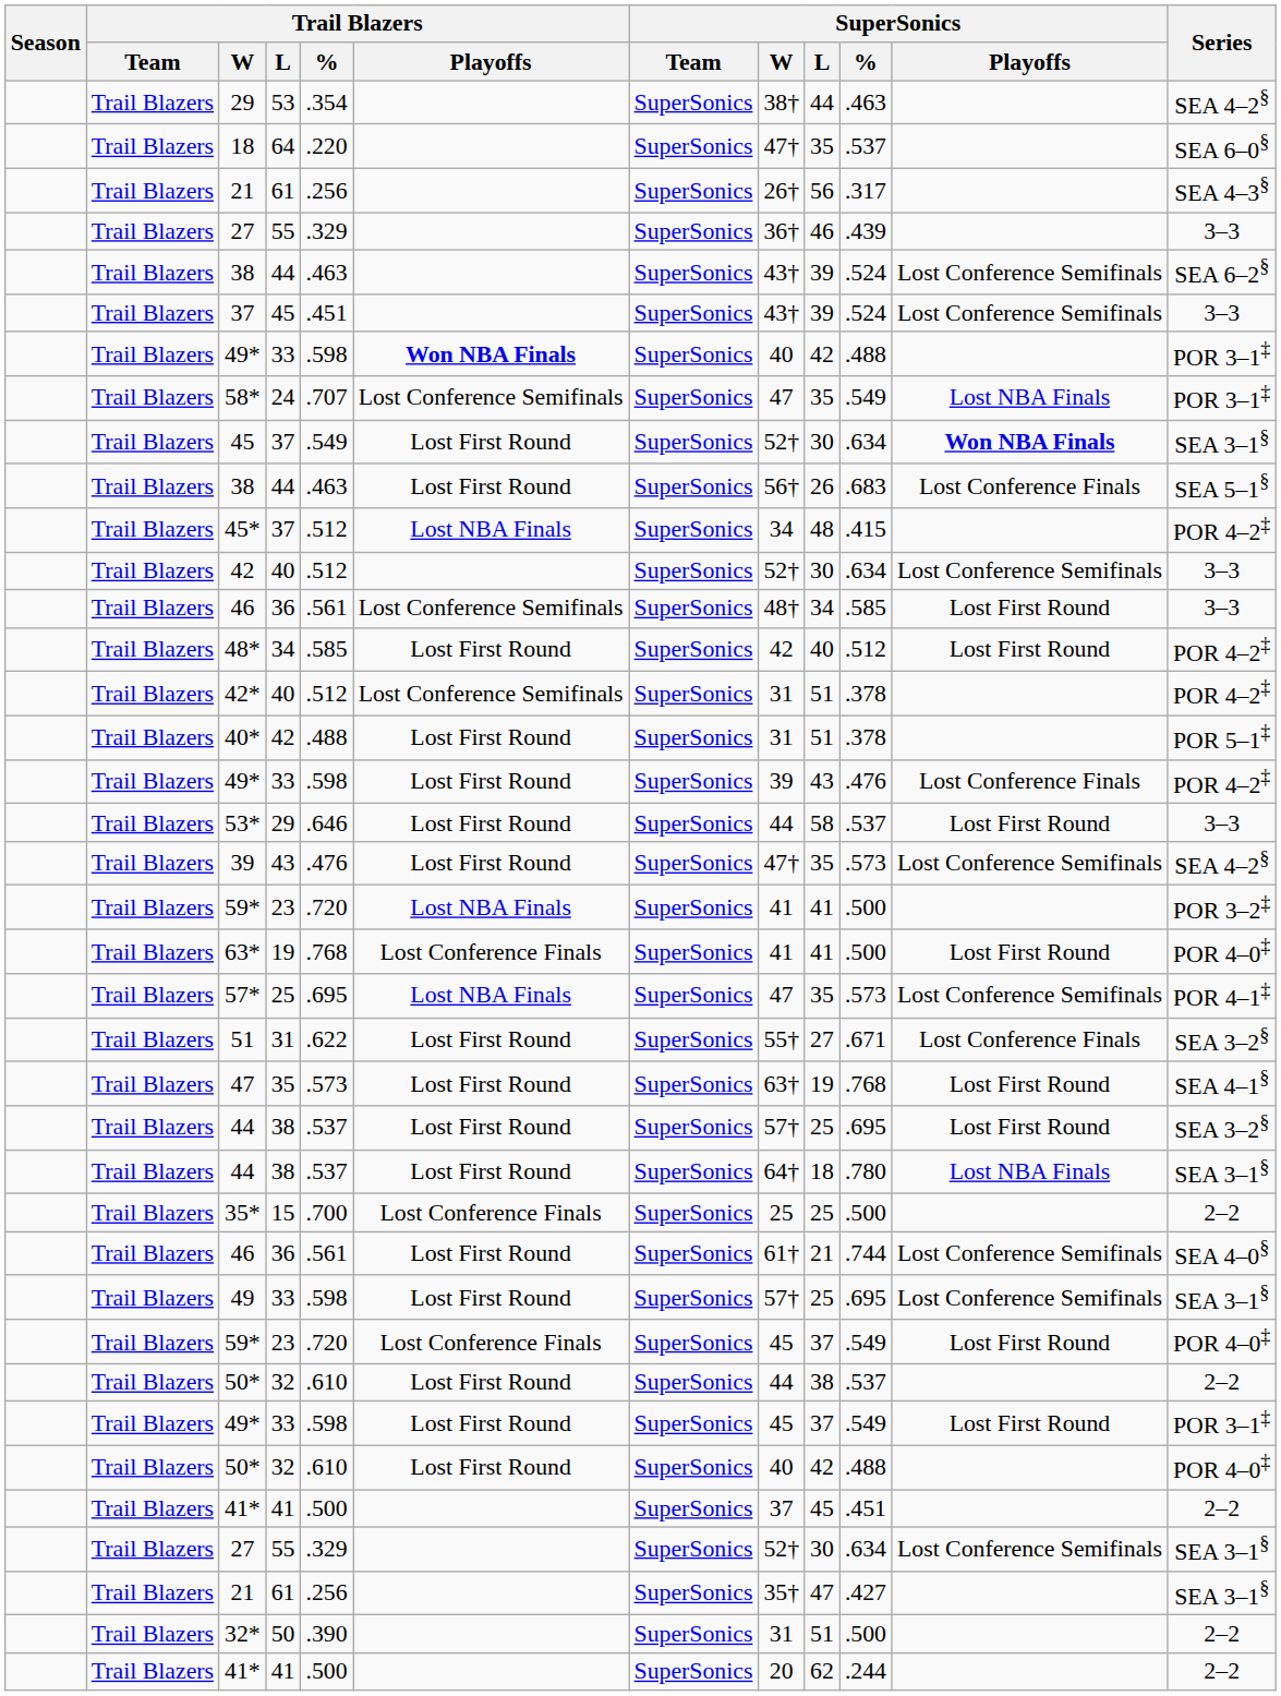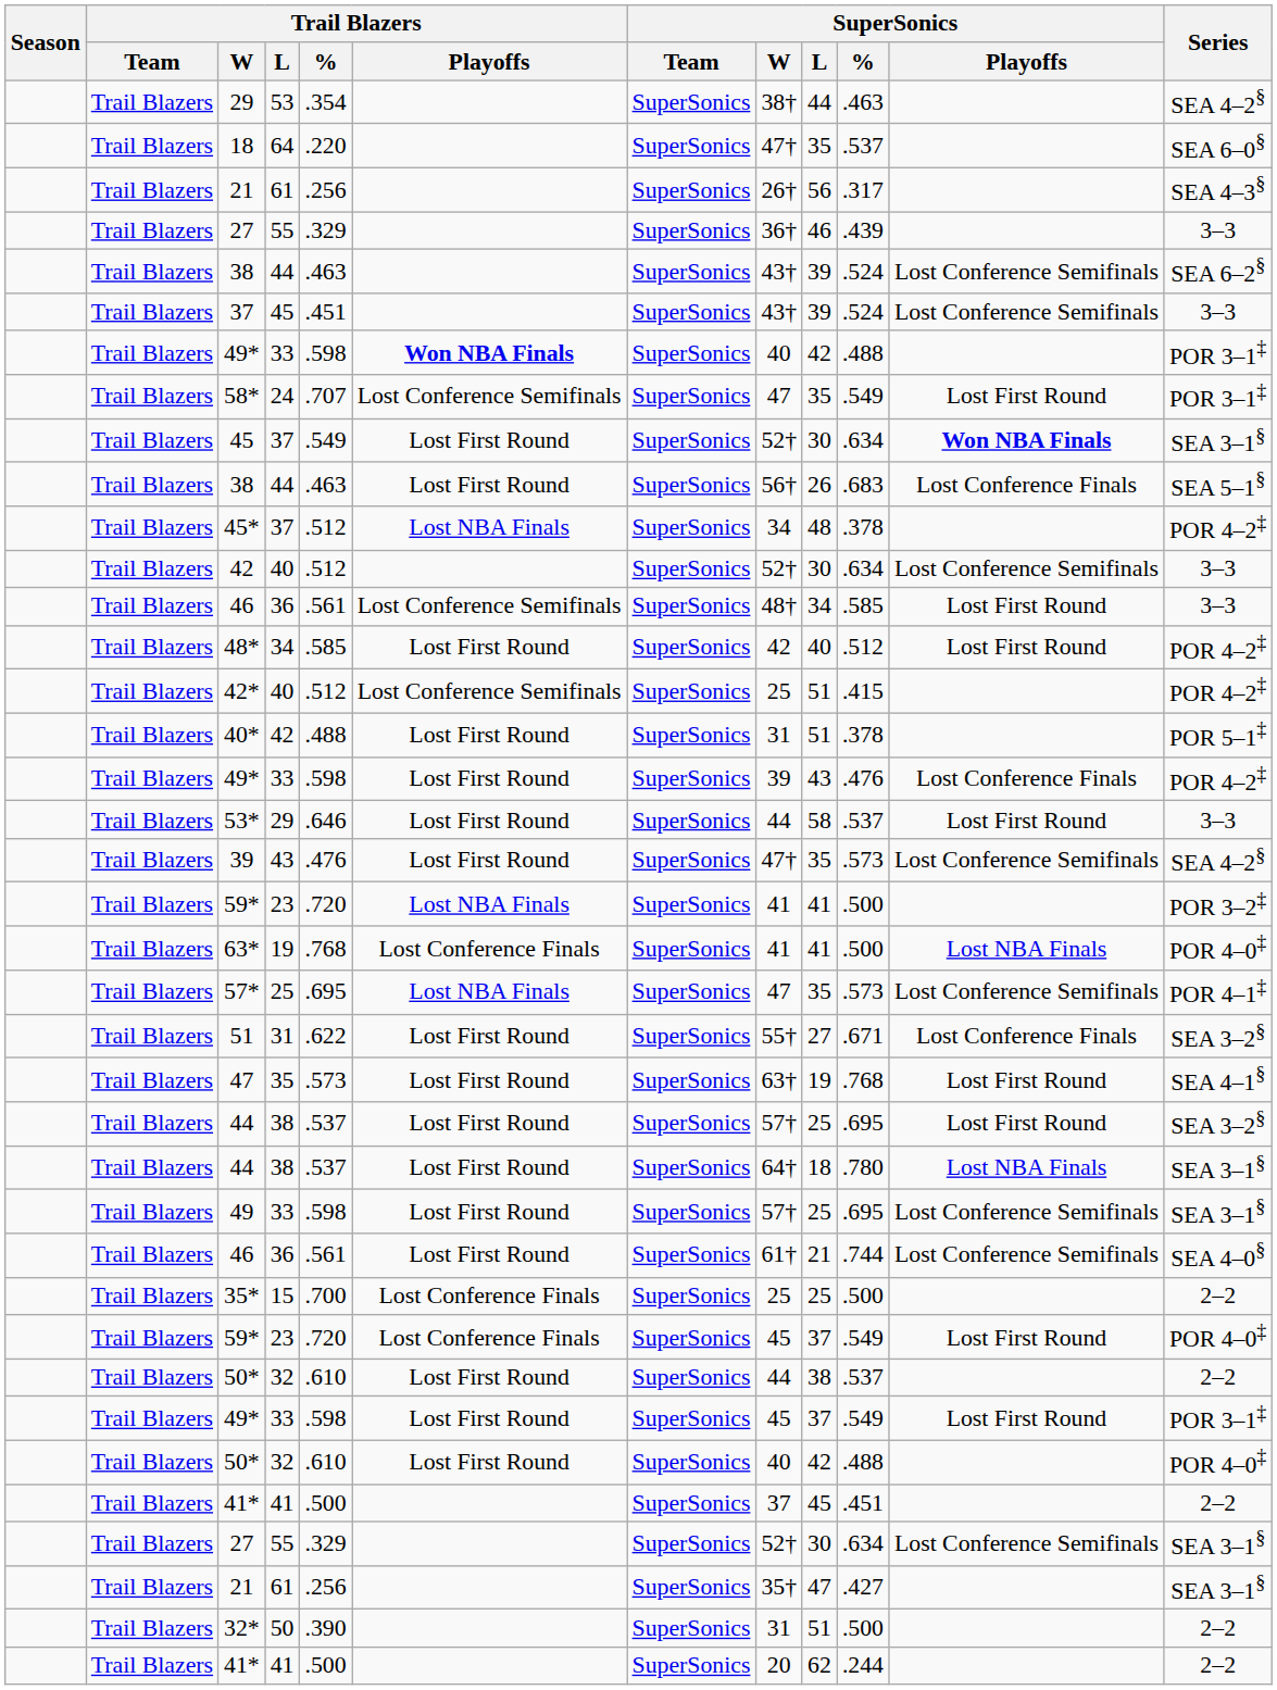58* | SuperSonics / Playoffs: Lost NBA Finals -> Lost First Round
45* | SuperSonics / %: .415 -> .378
42* | SuperSonics / W: 31 -> 25
42* | SuperSonics / %: .378 -> .415
63* | SuperSonics / Playoffs: Lost First Round -> Lost NBA Finals
rows swapped: 49 <-> 35*
